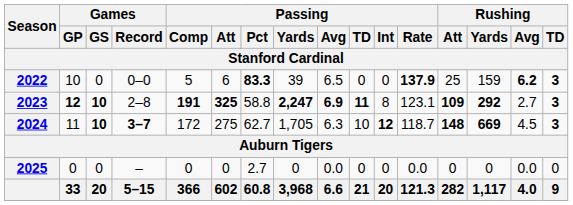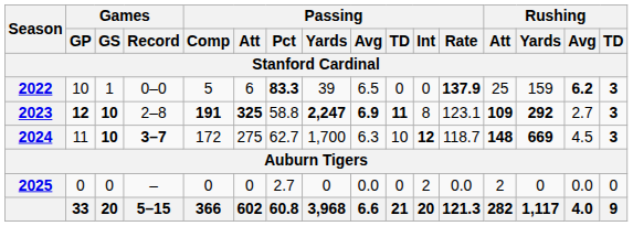2022 | Games / GS / Stanford Cardinal: 0 -> 1
2024 | Passing / Yards / Stanford Cardinal: 1,705 -> 1,700
2025 | Passing / Int / Stanford Cardinal: 0 -> 2
2025 | Rushing / Att / Stanford Cardinal: 0 -> 2
